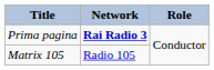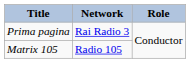Prima pagina | Network: bold -> normal
